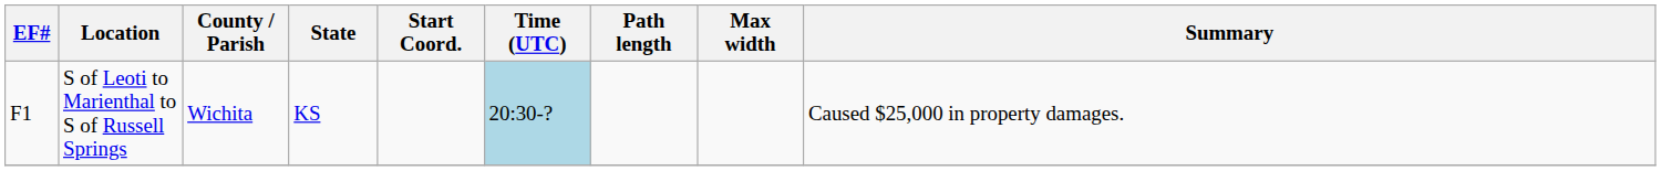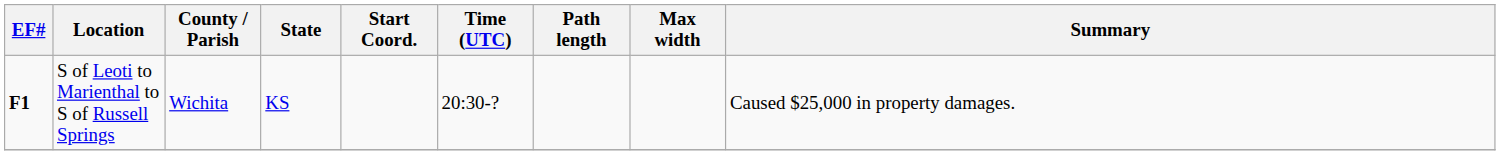S of Leoti to Marienthal to S of Russell Springs | EF#: normal -> bold
S of Leoti to Marienthal to S of Russell Springs | Time (UTC): lightblue background -> no background
